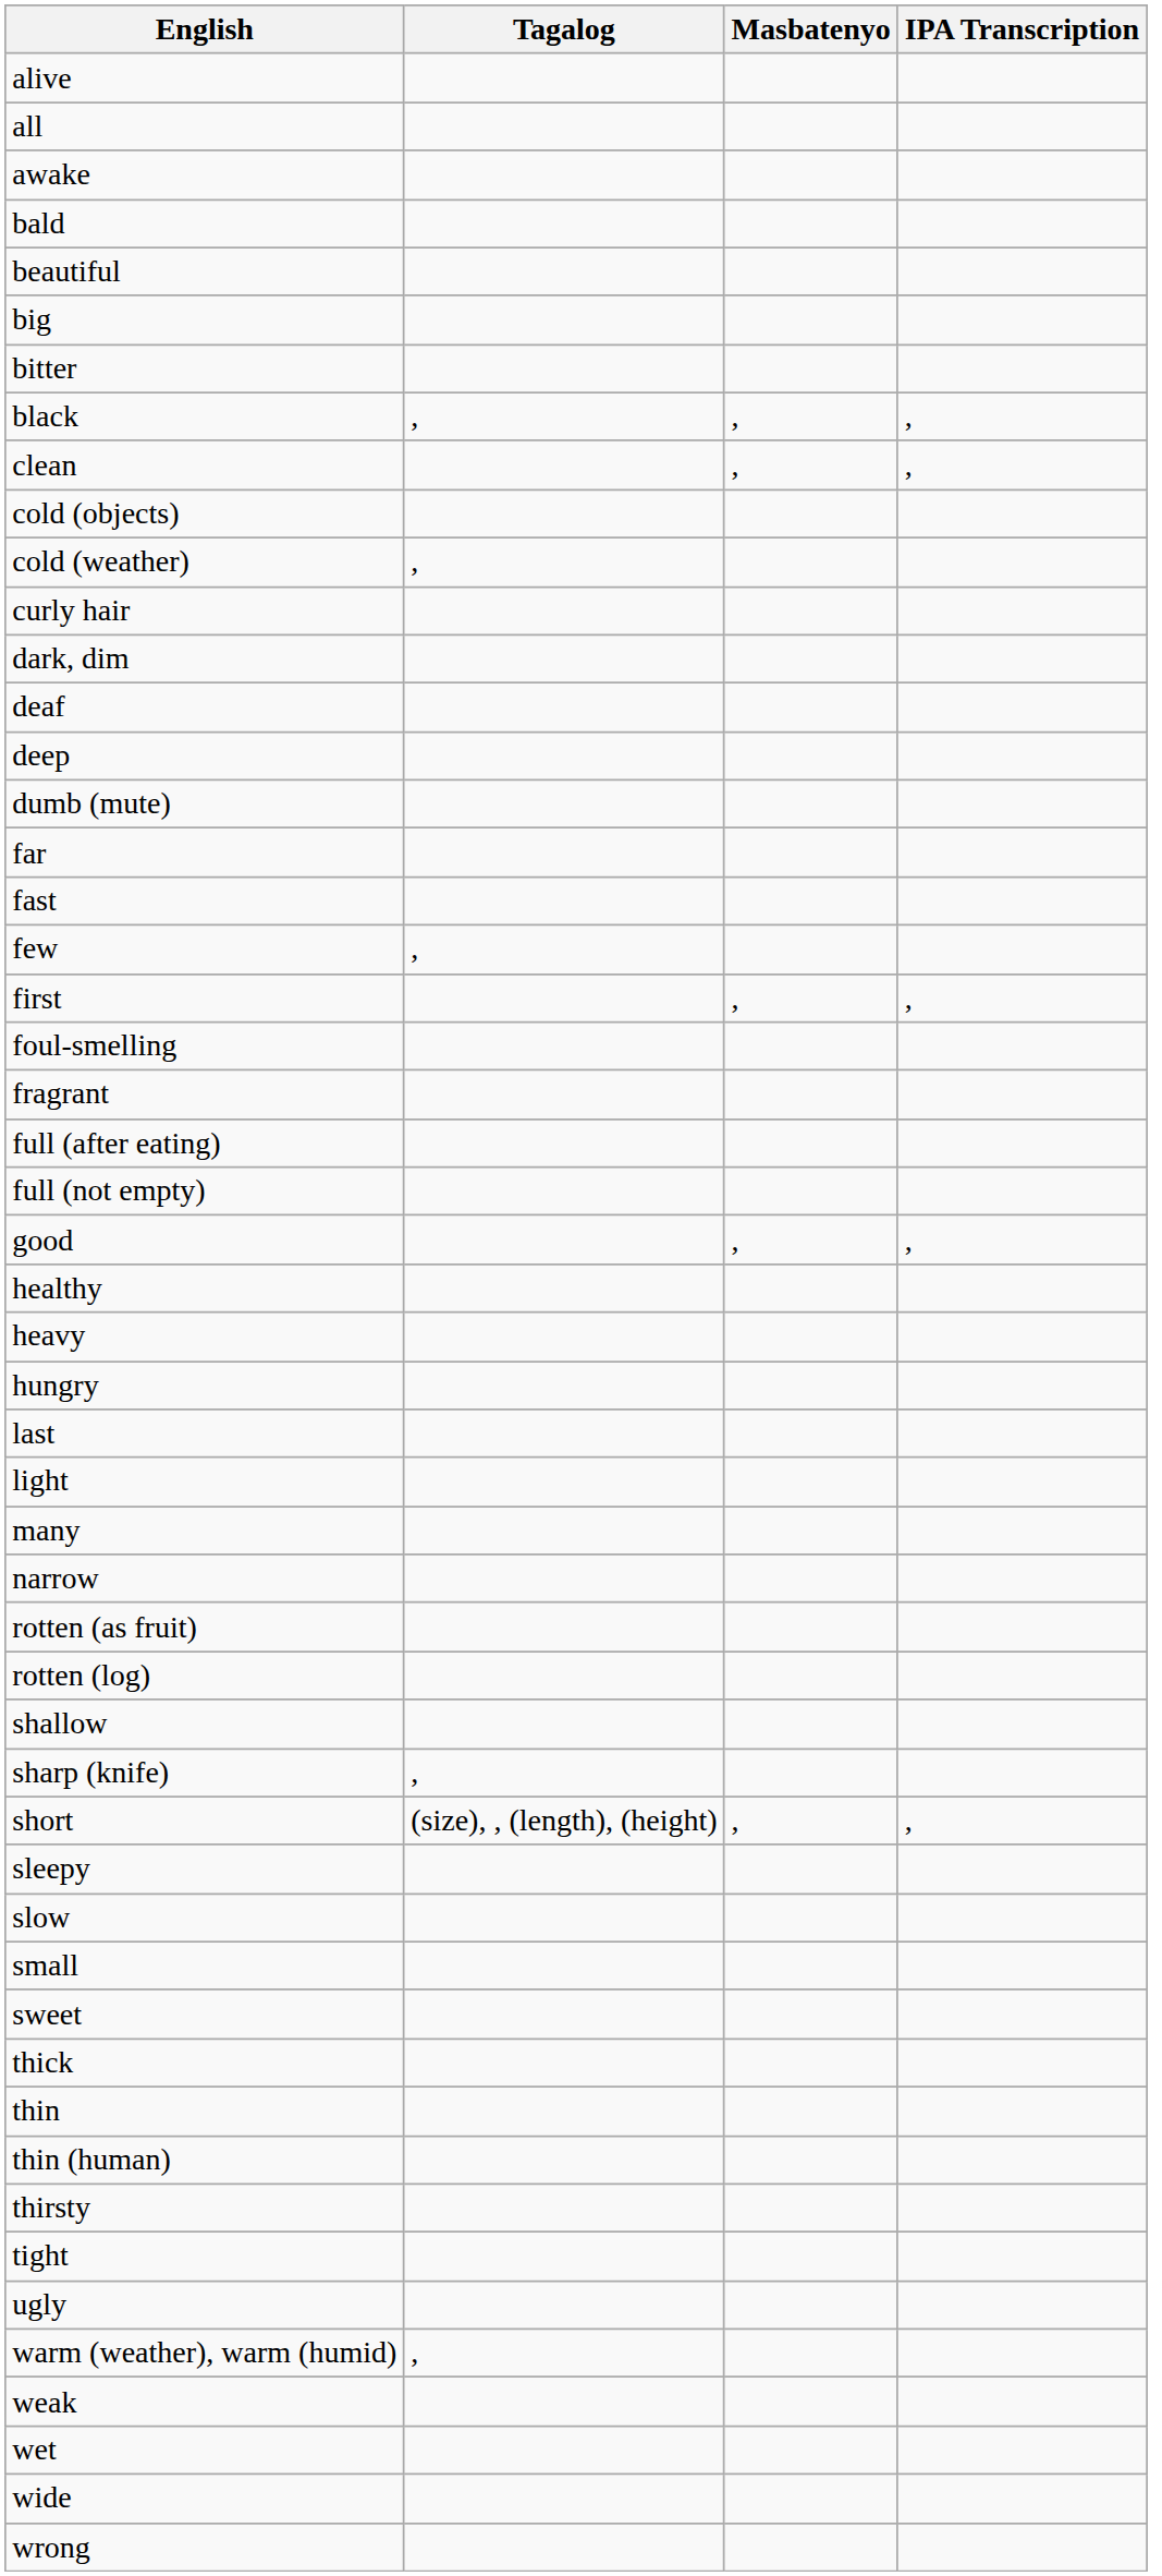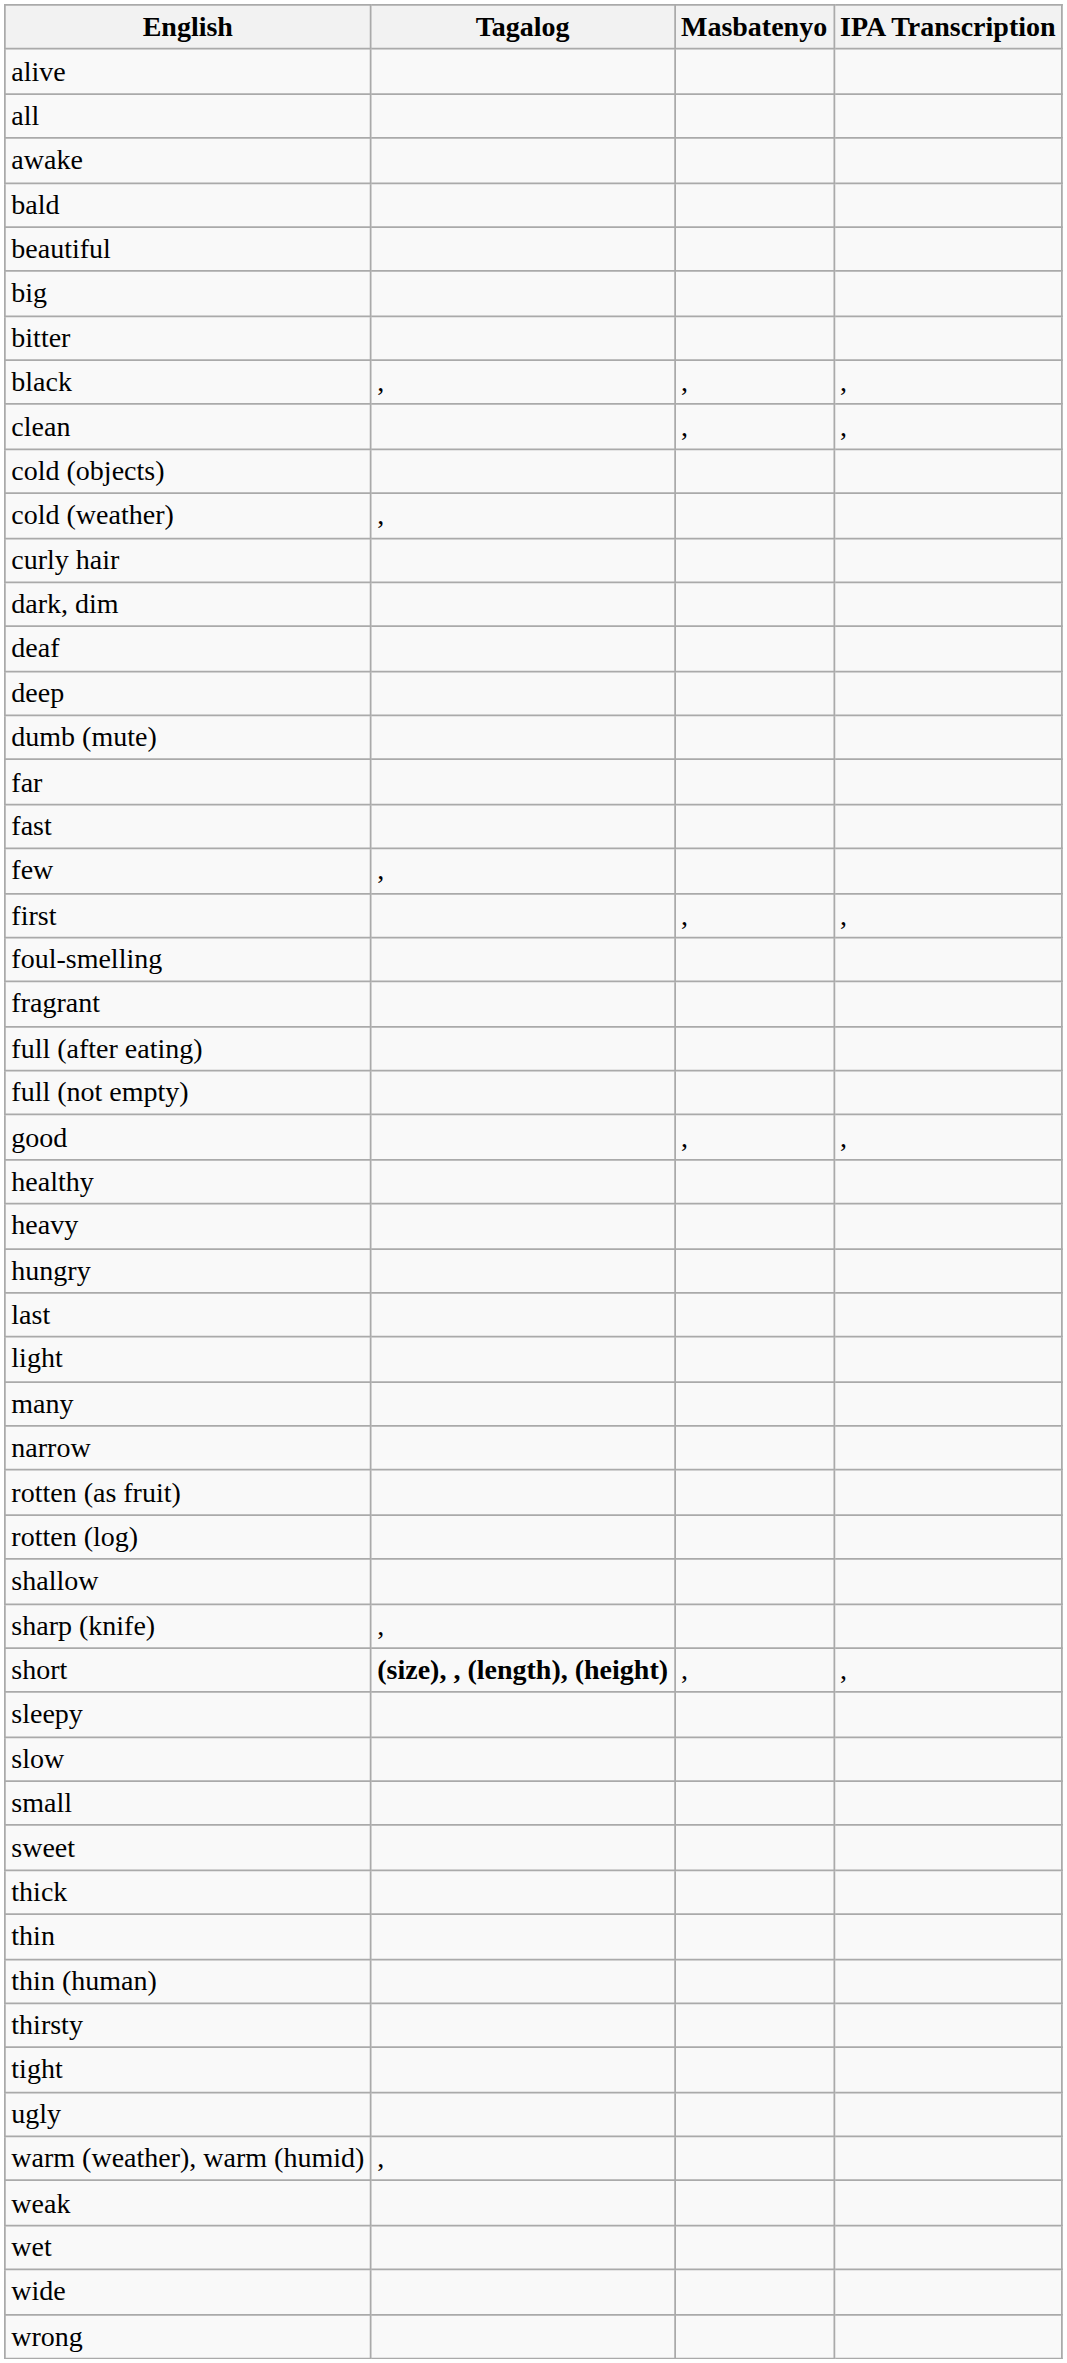short | Tagalog: normal -> bold
